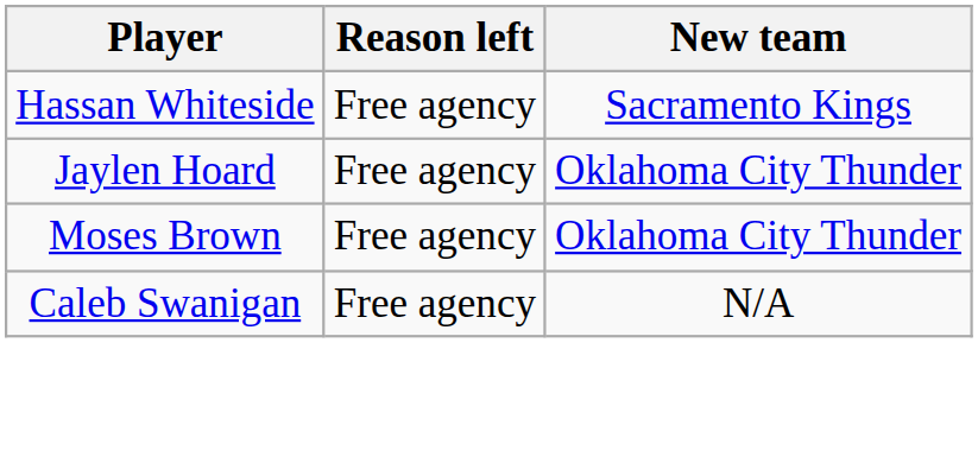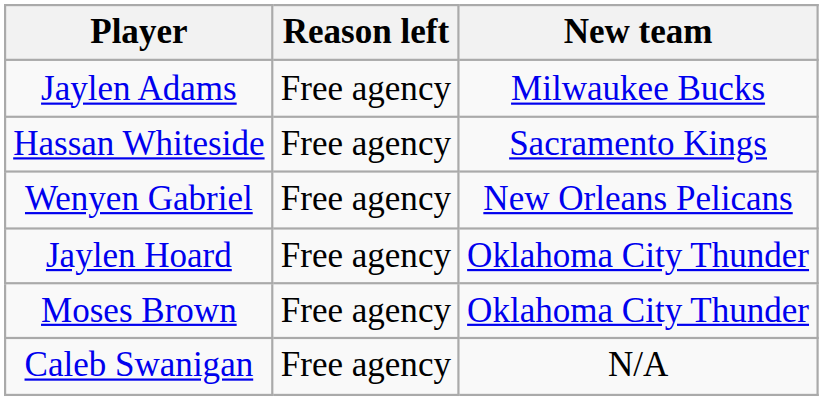+ row: Jaylen Adams | Free agency | Milwaukee Bucks
+ row: Wenyen Gabriel | Free agency | New Orleans Pelicans
